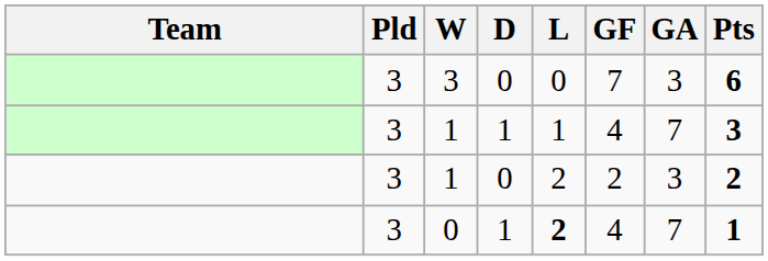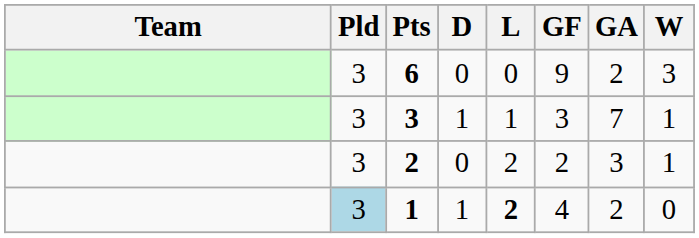columns swapped: W <-> Pts
row 2 | GF: 7 -> 9
row 2 | GA: 3 -> 2
row 3 | GF: 4 -> 3
row 5 | Pld: no background -> lightblue background
row 5 | GA: 7 -> 2
